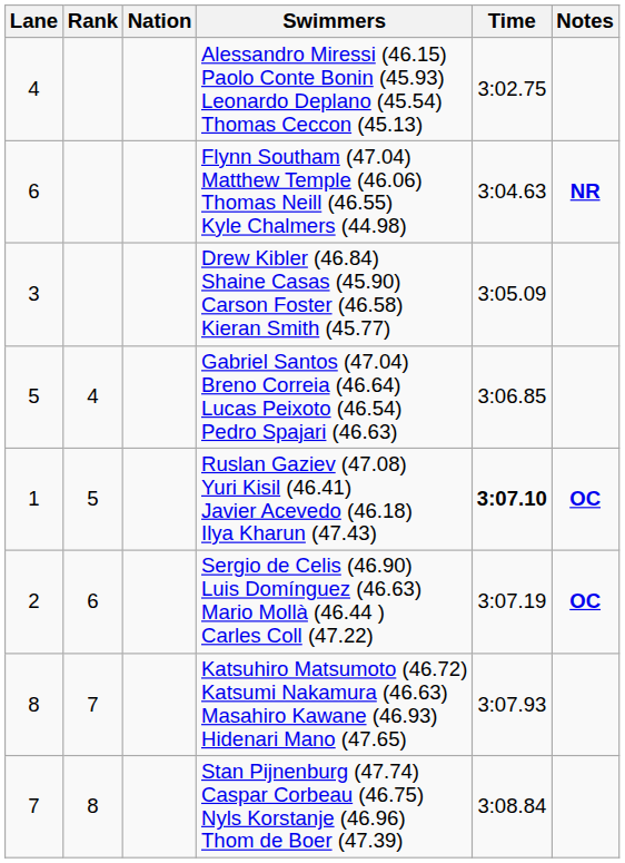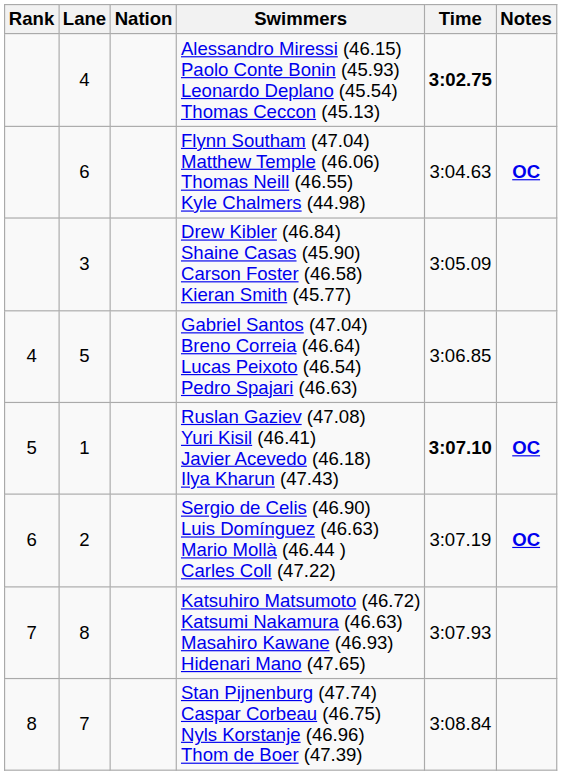columns swapped: Rank <-> Lane
row 2 | Time: normal -> bold
row 3 | Notes: NR -> OC
